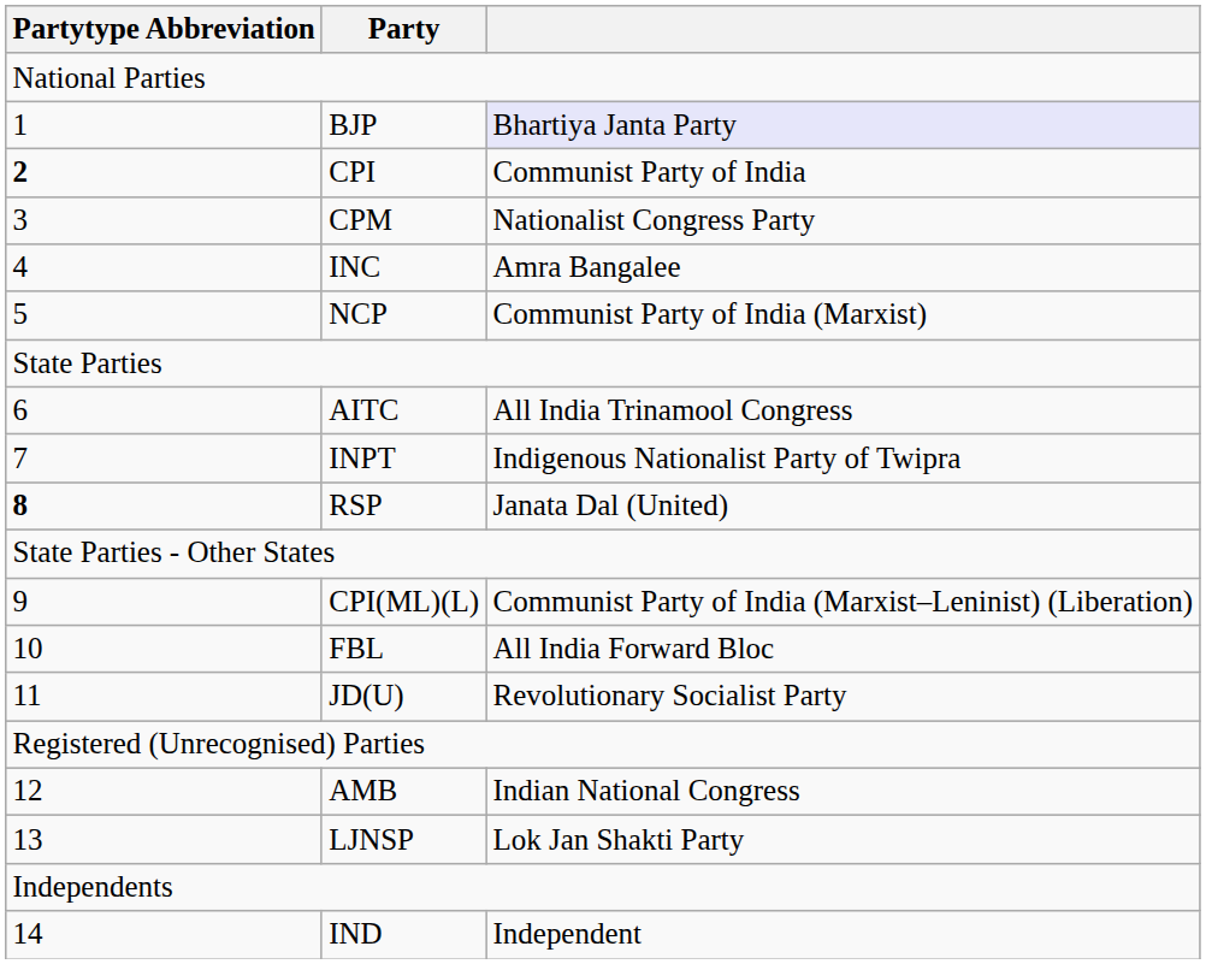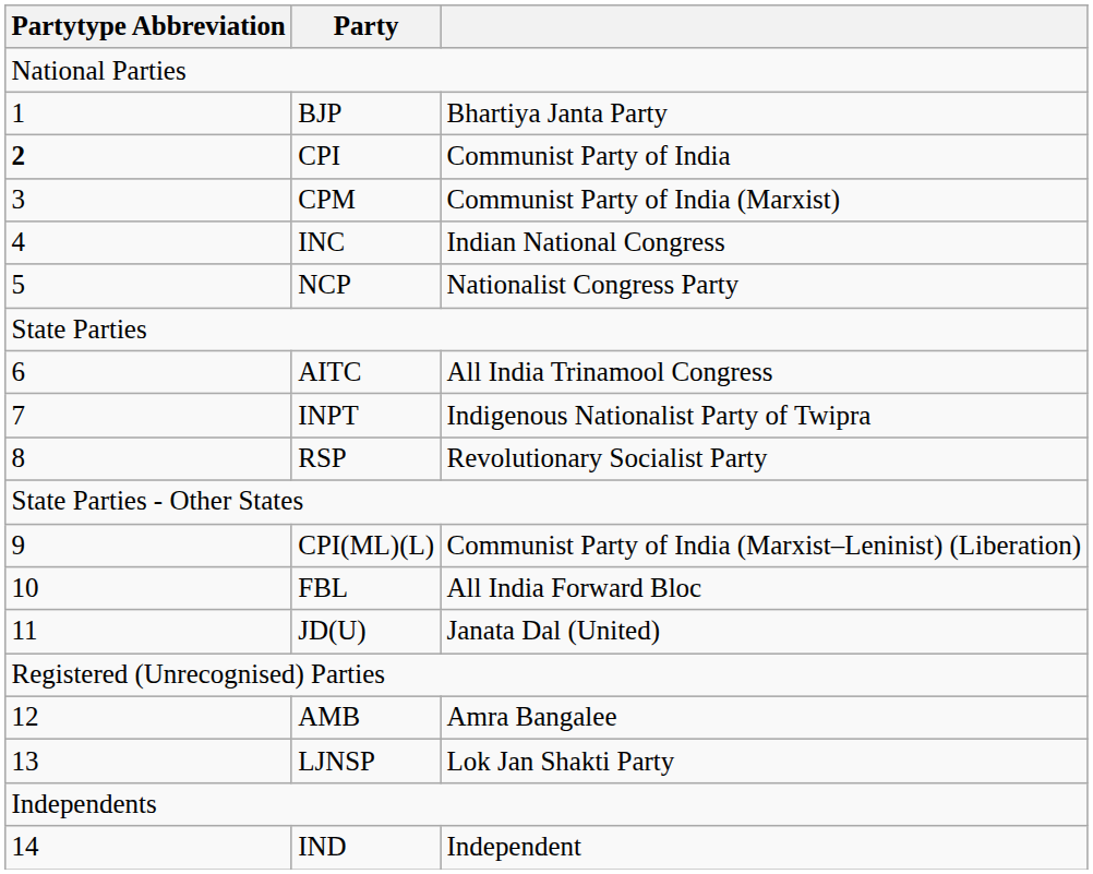BJP | column 3: lavender background -> no background
CPM | column 3: Nationalist Congress Party -> Communist Party of India (Marxist)
INC | column 3: Amra Bangalee -> Indian National Congress
NCP | column 3: Communist Party of India (Marxist) -> Nationalist Congress Party
RSP | Partytype Abbreviation: bold -> normal
RSP | column 3: Janata Dal (United) -> Revolutionary Socialist Party
JD(U) | column 3: Revolutionary Socialist Party -> Janata Dal (United)
AMB | column 3: Indian National Congress -> Amra Bangalee
